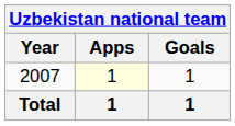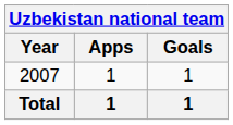2007 | Apps: lightyellow background -> no background
